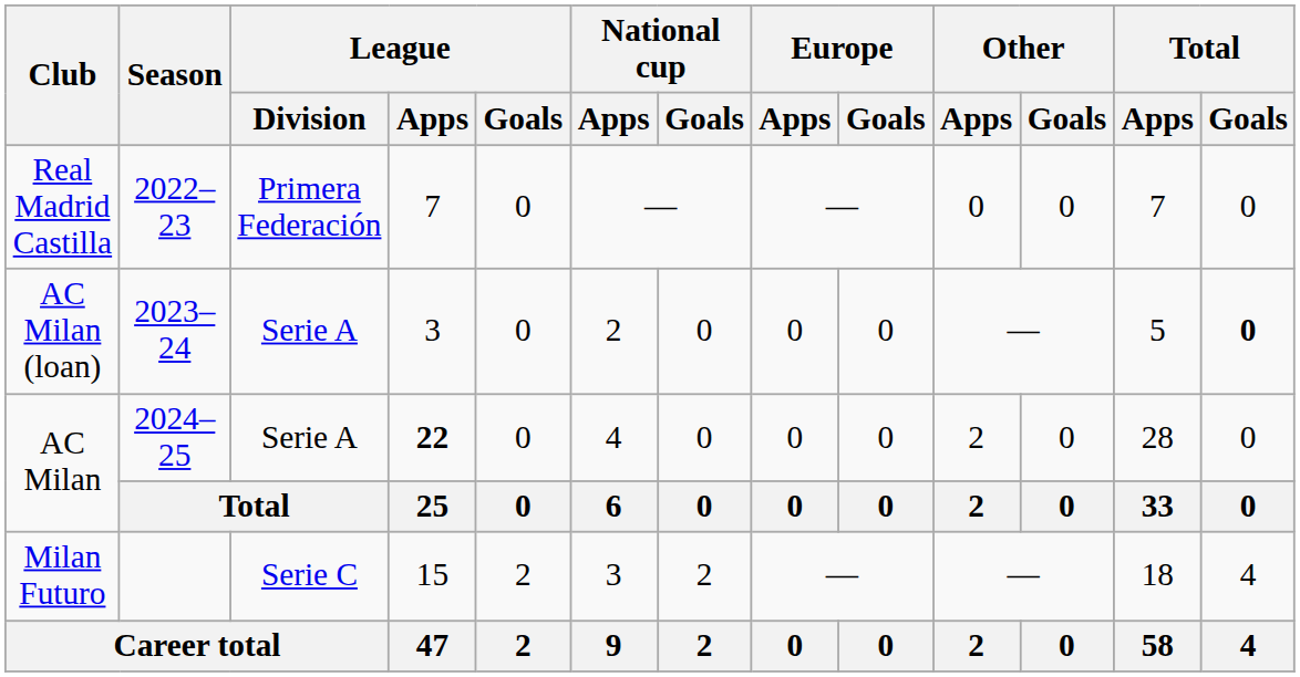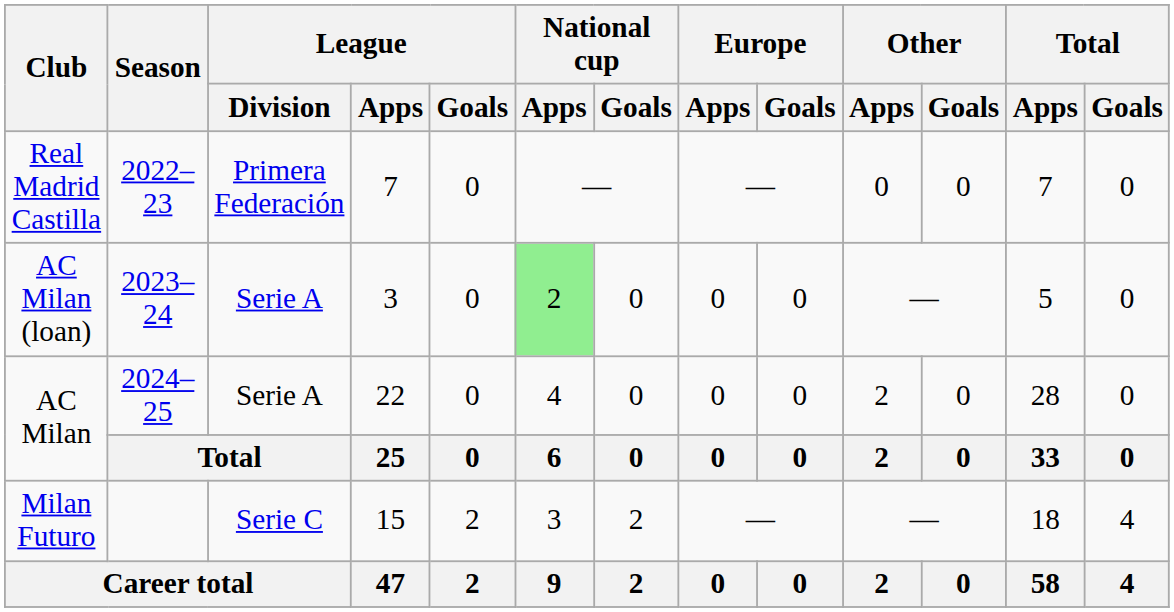AC Milan (loan) | National cup / Apps: no background -> lightgreen background
AC Milan (loan) | Total / Goals: bold -> normal
AC Milan / 2024–25 | League / Apps: bold -> normal
